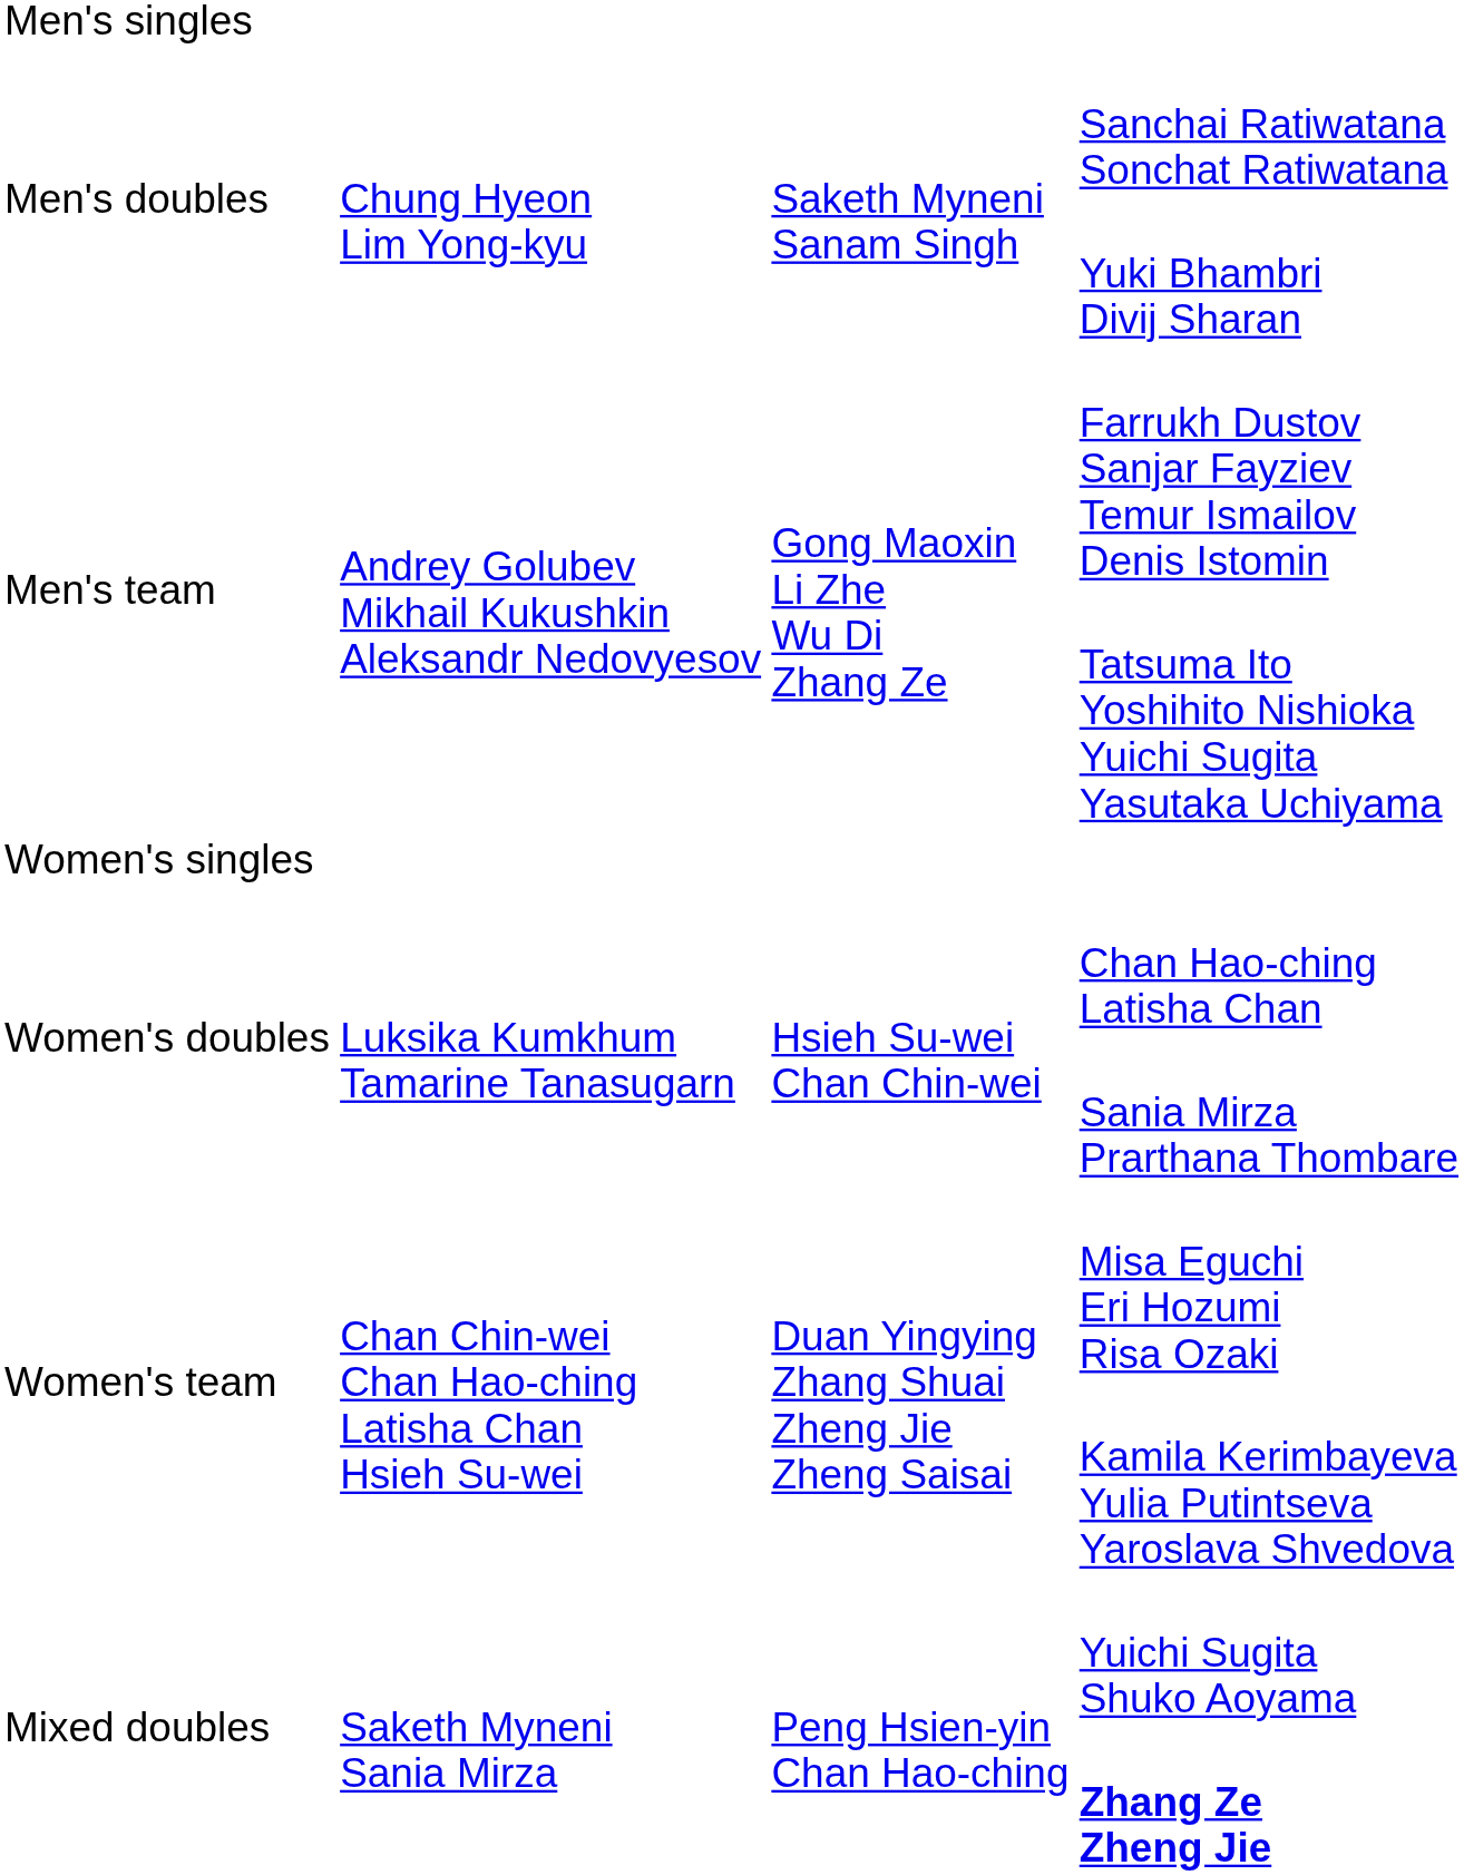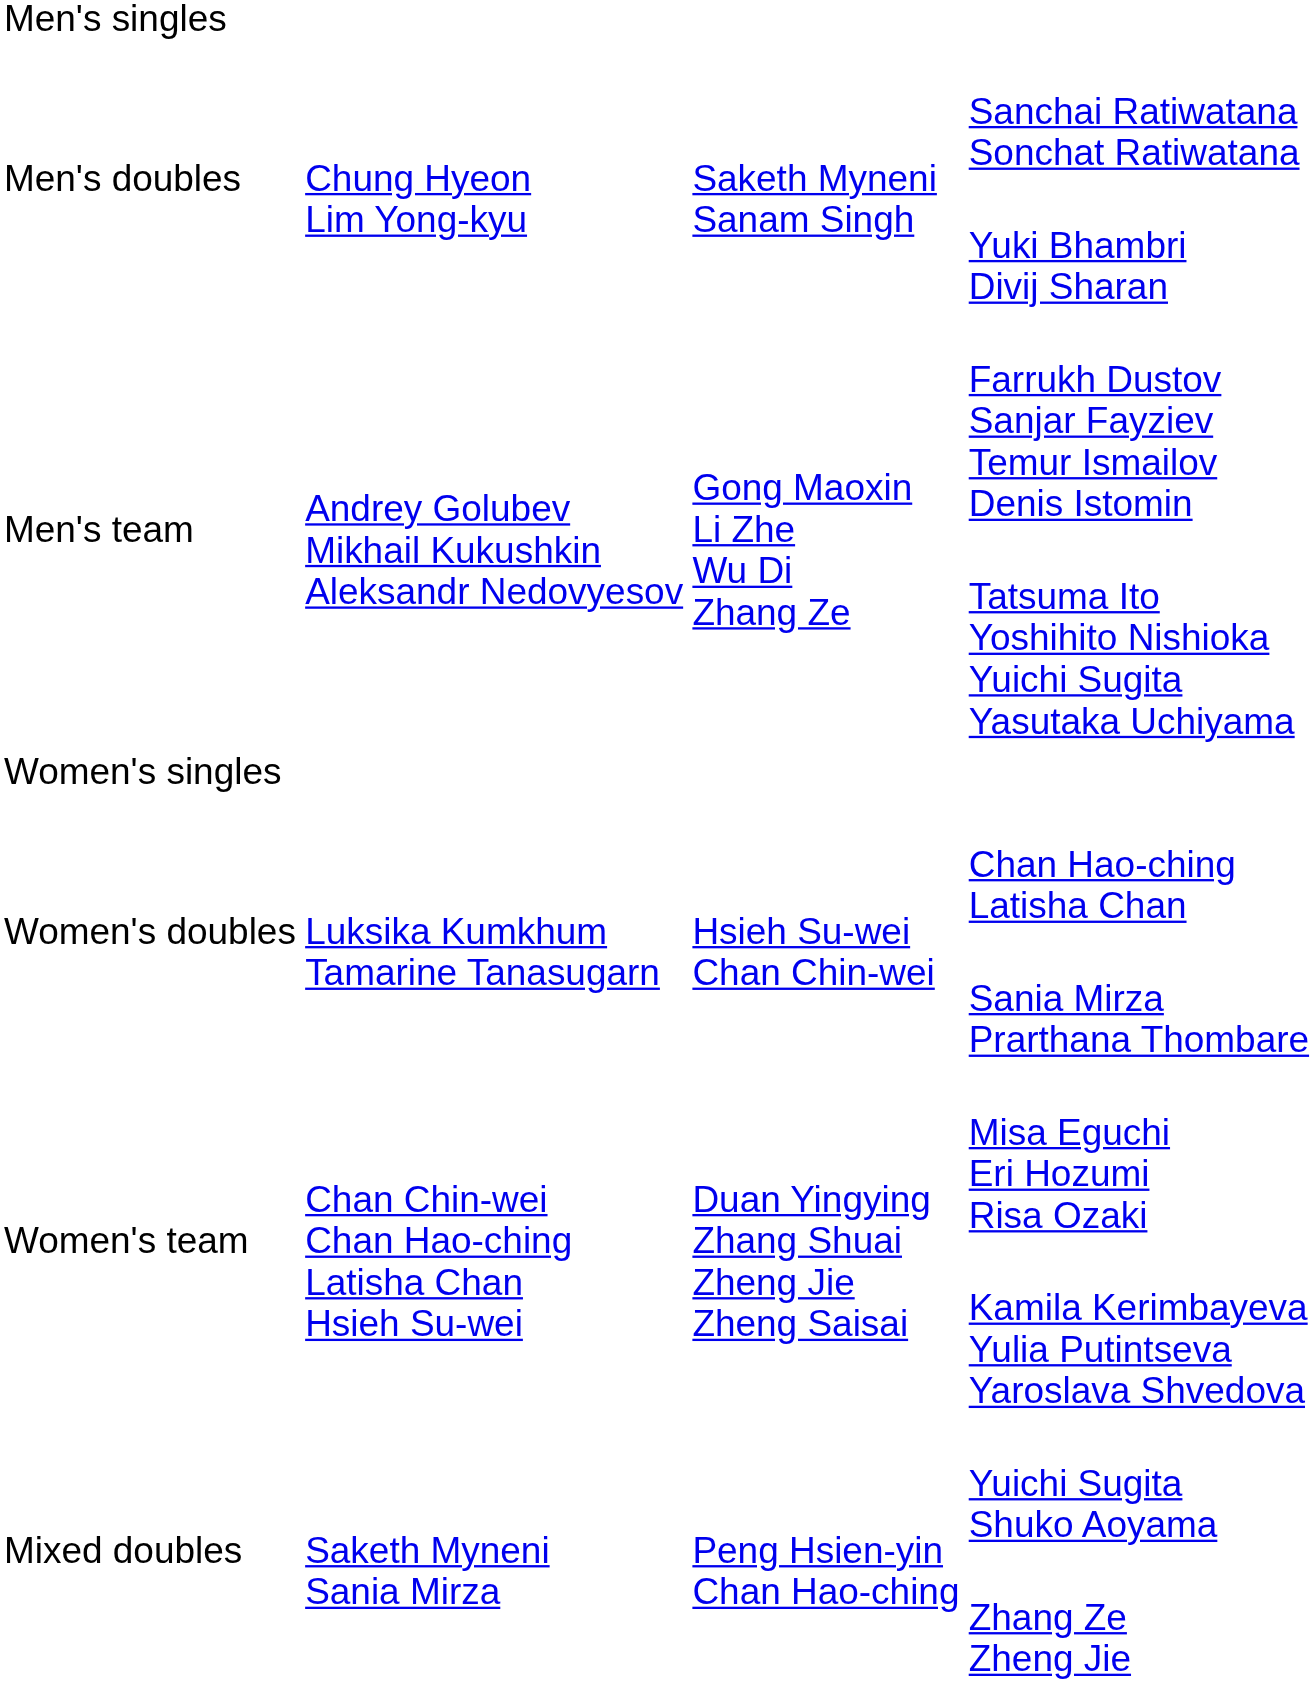Zhang Ze Zheng Jie | column 4: bold -> normal
